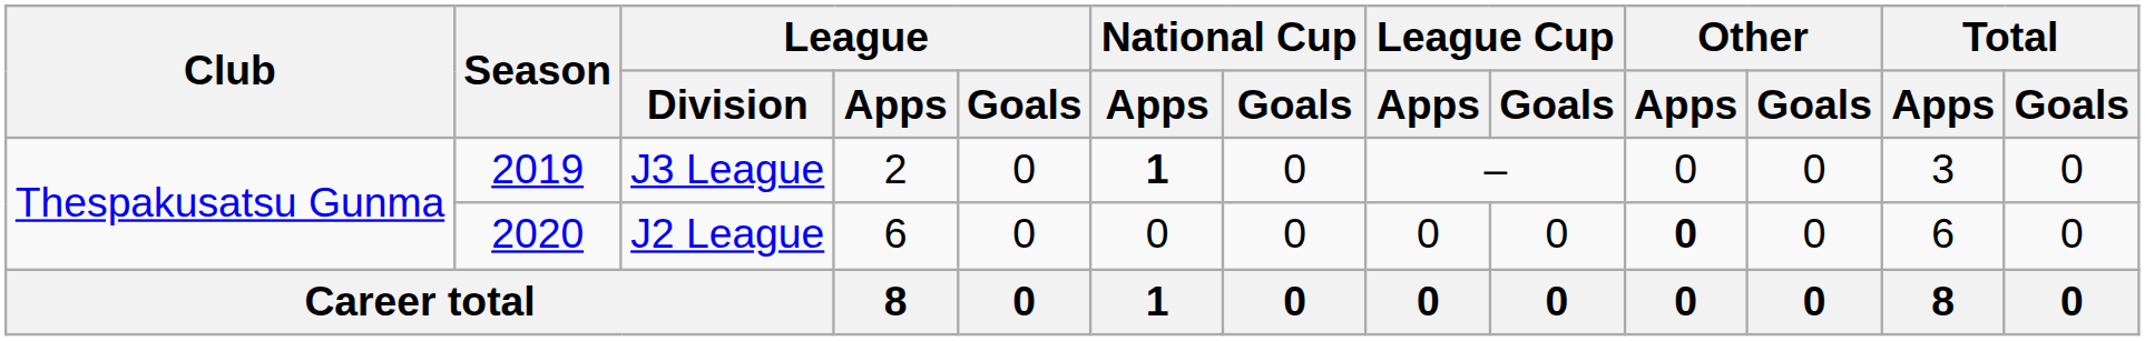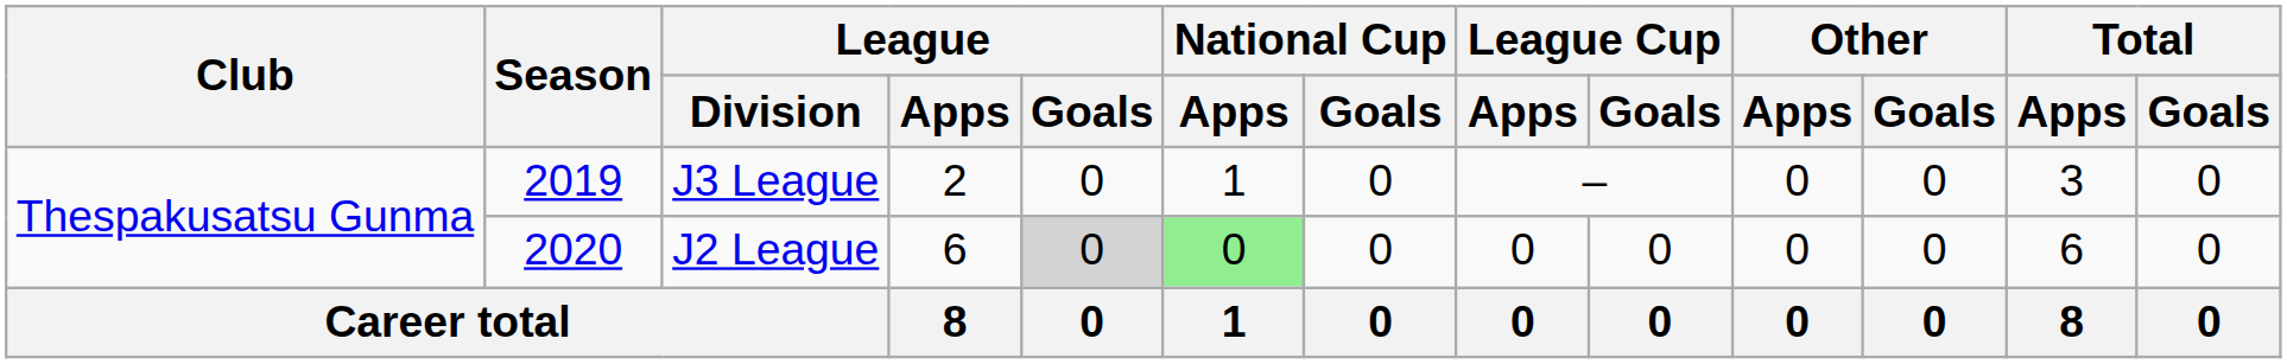J3 League | National Cup / Apps: bold -> normal
J2 League | League / Goals: no background -> lightgrey background
J2 League | National Cup / Apps: no background -> lightgreen background
J2 League | Other / Apps: bold -> normal
